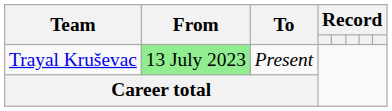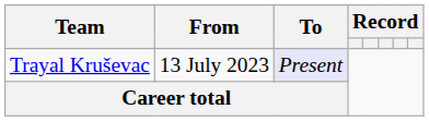Trayal Kruševac | From: lightgreen background -> no background
Trayal Kruševac | To: no background -> lavender background
